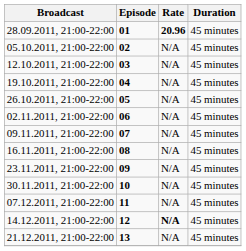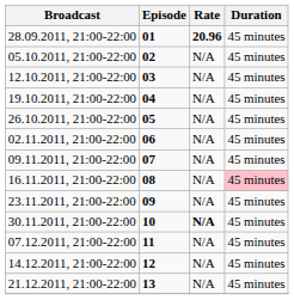16.11.2011, 21:00-22:00 | Duration: no background -> pink background
30.11.2011, 21:00-22:00 | Rate: normal -> bold
14.12.2011, 21:00-22:00 | Rate: bold -> normal
